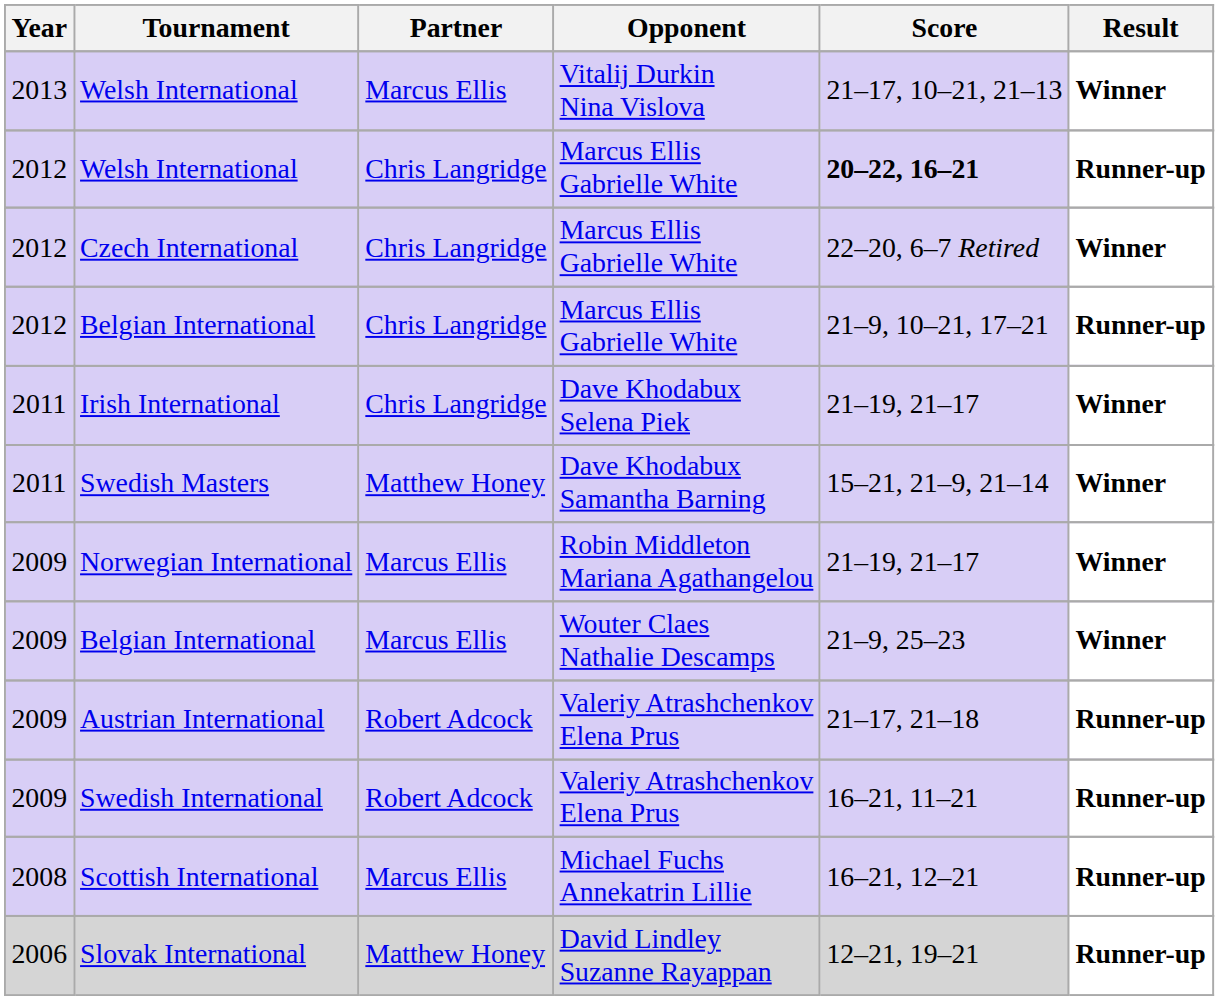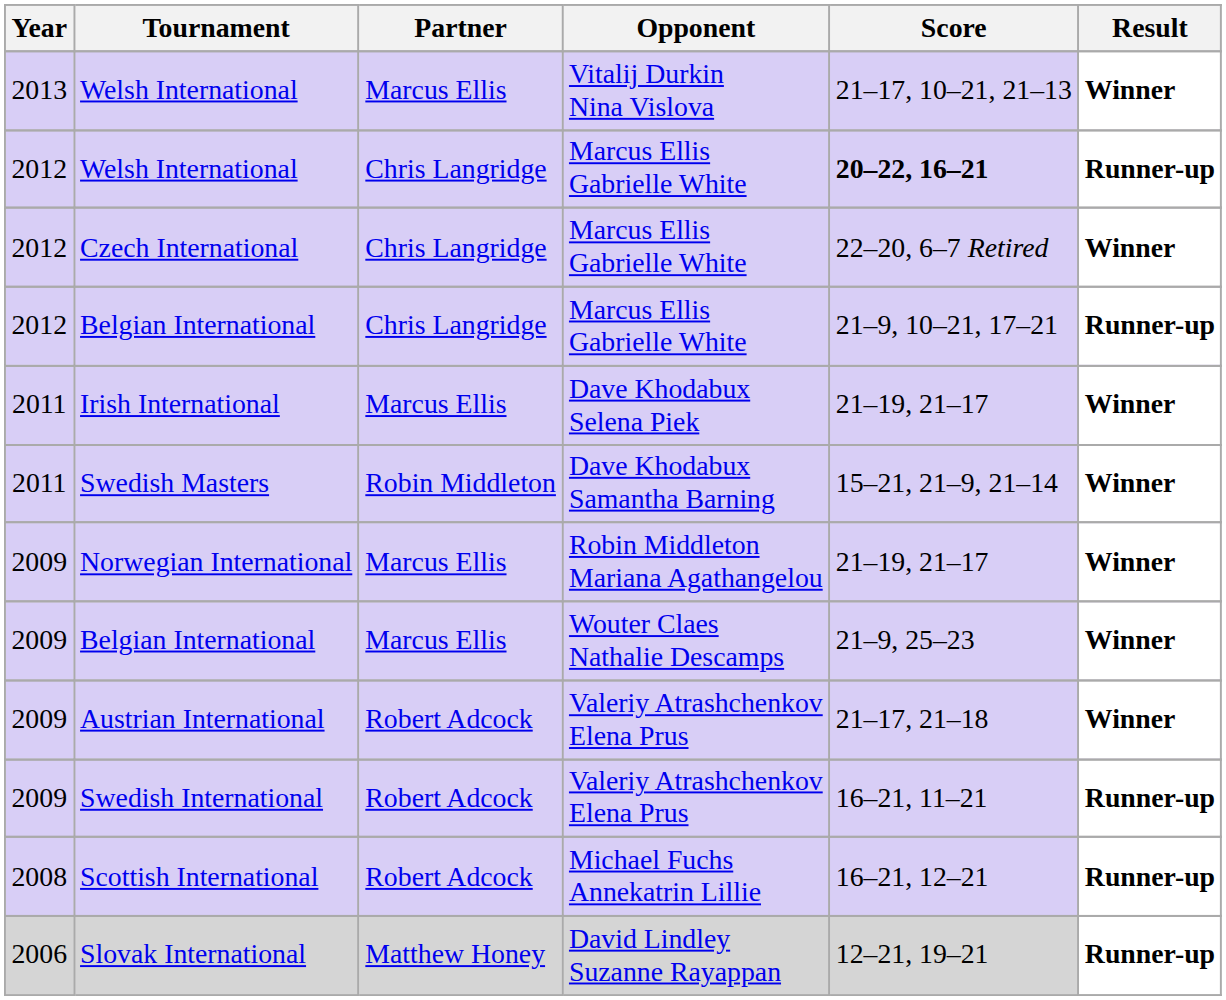Irish International | Partner: Chris Langridge -> Marcus Ellis
Swedish Masters | Partner: Matthew Honey -> Robin Middleton
Austrian International | Result: Runner-up -> Winner
Scottish International | Partner: Marcus Ellis -> Robert Adcock
